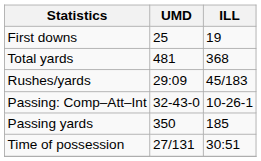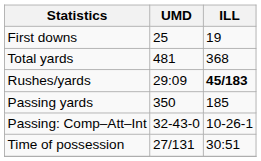Rushes/yards | ILL: normal -> bold
rows swapped: Passing yards <-> Passing: Comp–Att–Int
